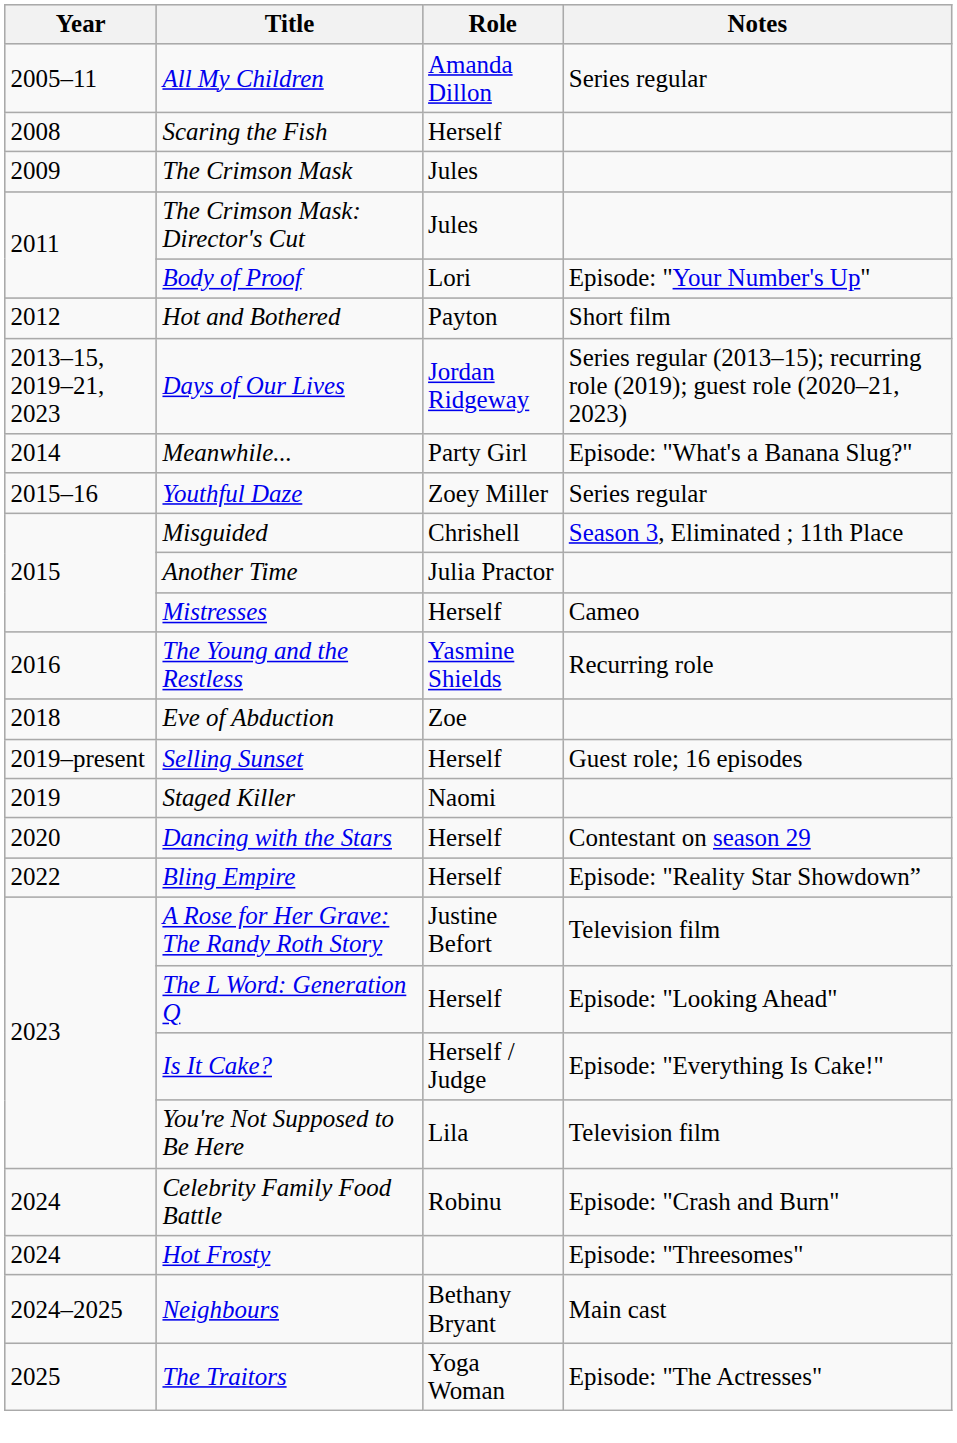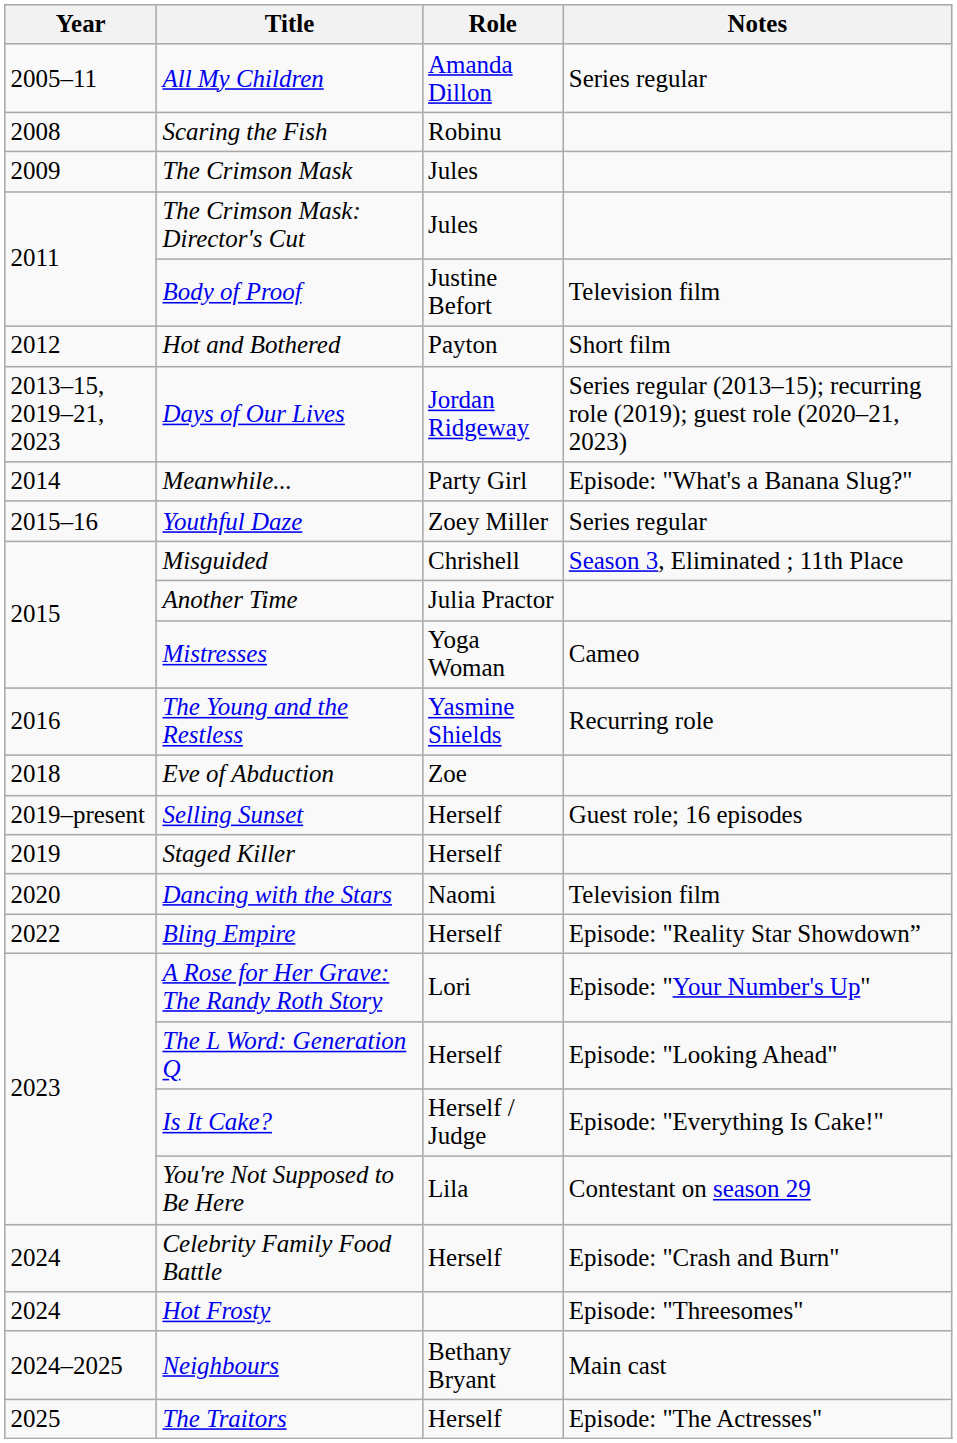Scaring the Fish | Role: Herself -> Robinu
Body of Proof | Role: Lori -> Justine Befort
Body of Proof | Notes: Episode: "Your Number's Up" -> Television film
Mistresses | Role: Herself -> Yoga Woman
Staged Killer | Role: Naomi -> Herself
Dancing with the Stars | Role: Herself -> Naomi
Dancing with the Stars | Notes: Contestant on season 29 -> Television film
A Rose for Her Grave: The Randy Roth Story | Role: Justine Befort -> Lori
A Rose for Her Grave: The Randy Roth Story | Notes: Television film -> Episode: "Your Number's Up"
You're Not Supposed to Be Here | Notes: Television film -> Contestant on season 29
Celebrity Family Food Battle | Role: Robinu -> Herself
The Traitors | Role: Yoga Woman -> Herself
